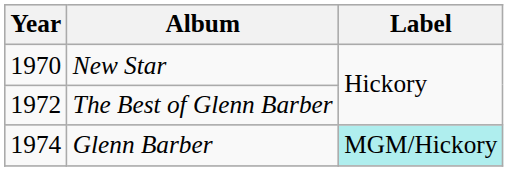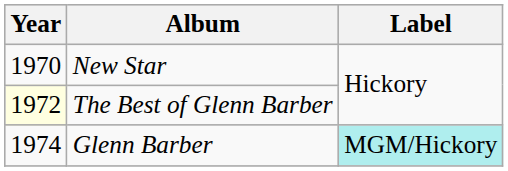The Best of Glenn Barber | Year: no background -> lightyellow background
